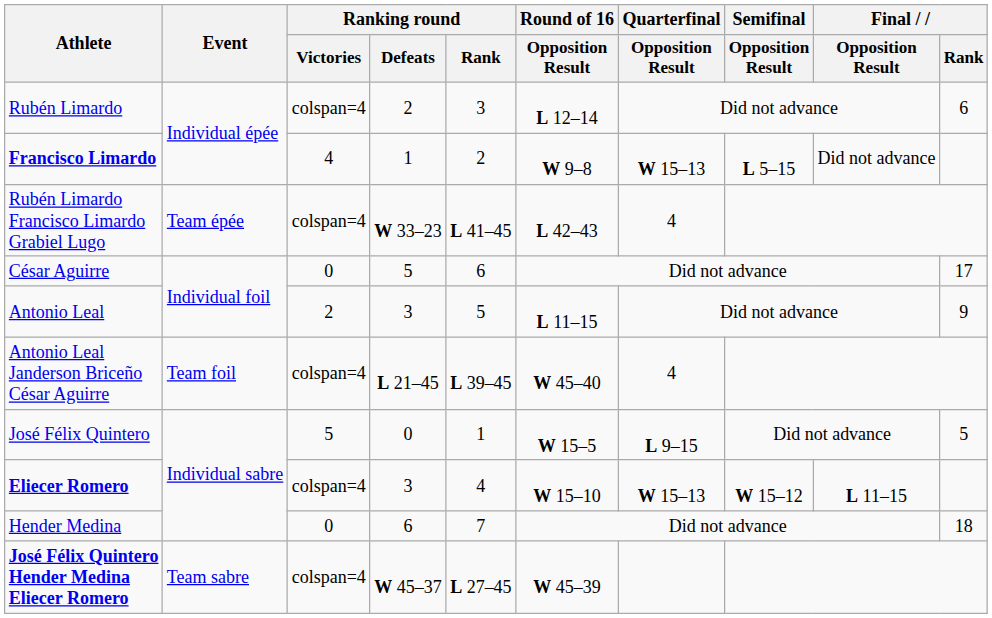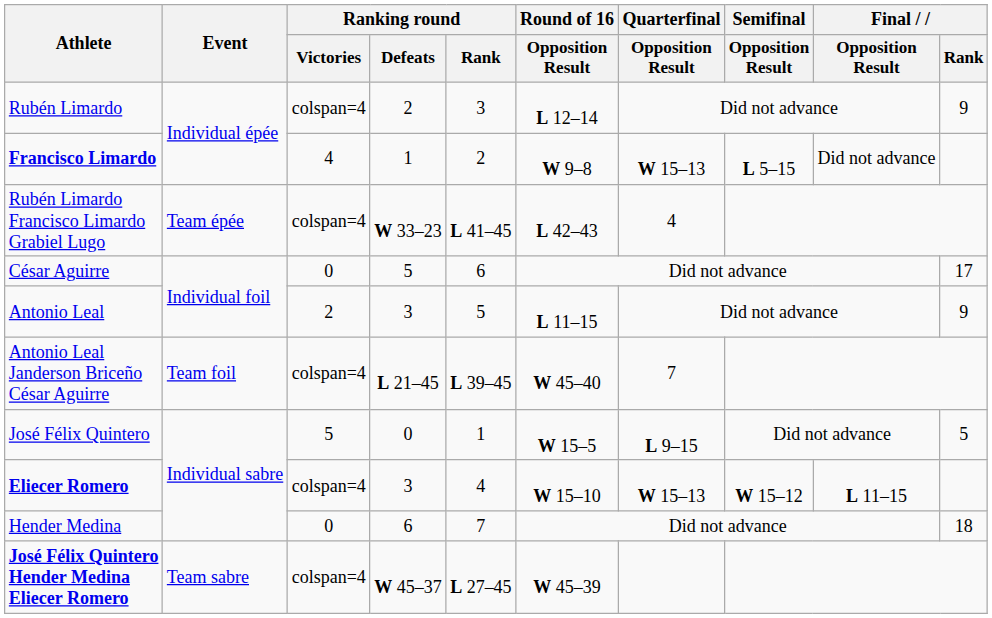Rubén Limardo | Final / Rank: 6 -> 9
Antonio Leal Janderson Briceño César Aguirre | Quarterfinal / Opposition Result: 4 -> 7
